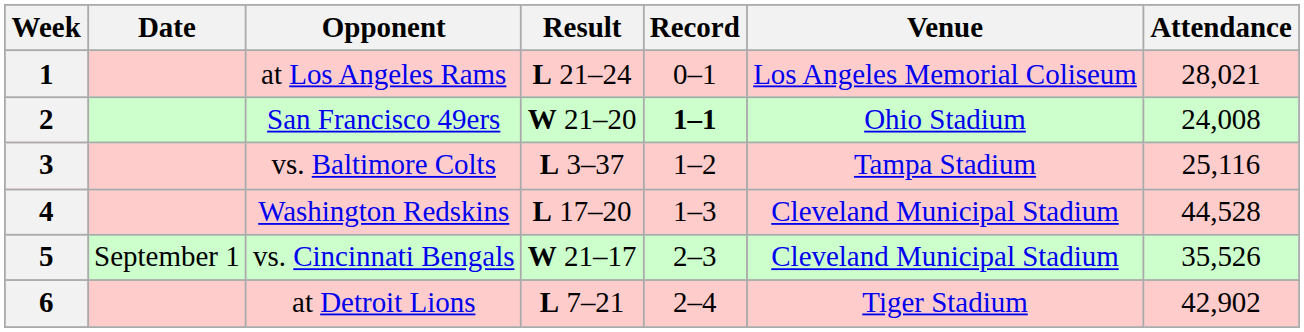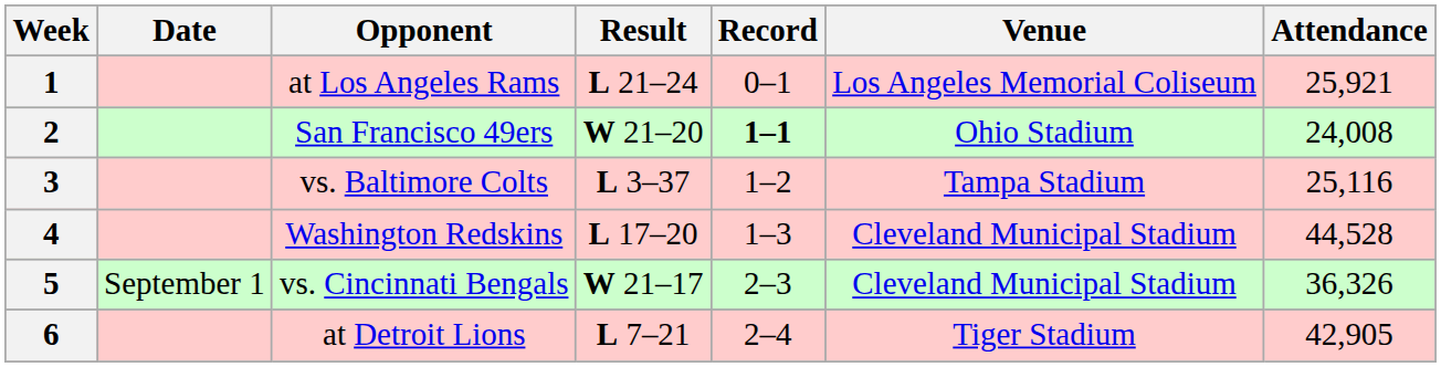1 | Attendance: 28,021 -> 25,921
5 | Attendance: 35,526 -> 36,326
6 | Attendance: 42,902 -> 42,905
